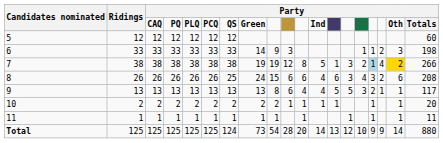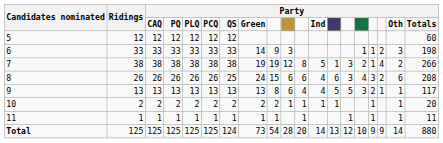7 | column 16: lightblue background -> no background
7 | column 18: gold background -> no background
